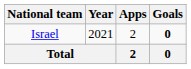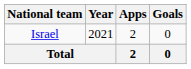Israel | Goals: bold -> normal
